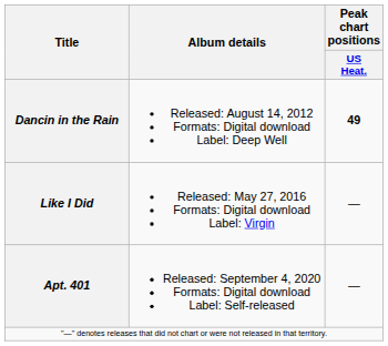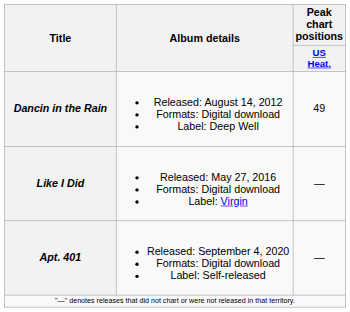Dancin in the Rain | Peak chart positions / US Heat.: bold -> normal
